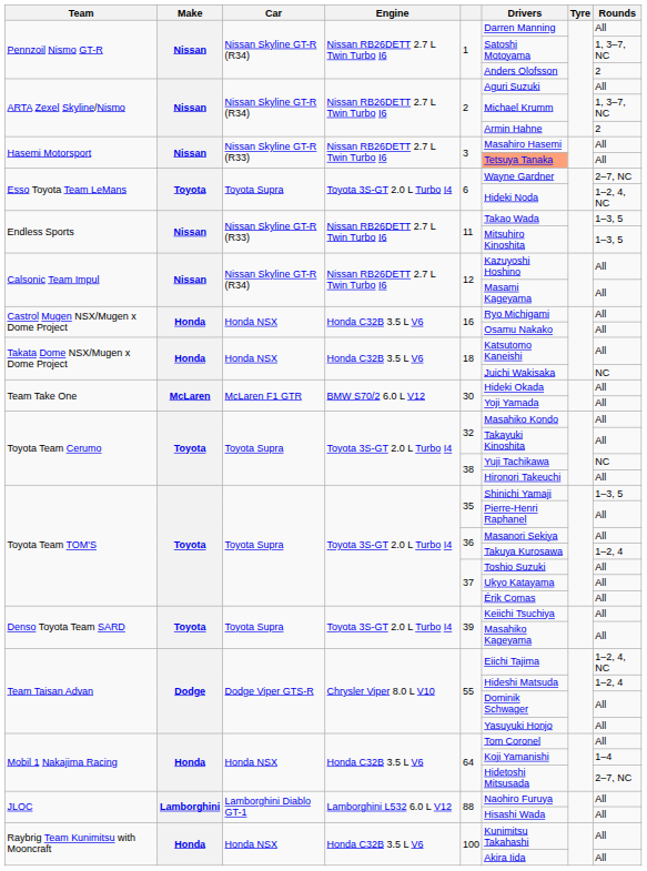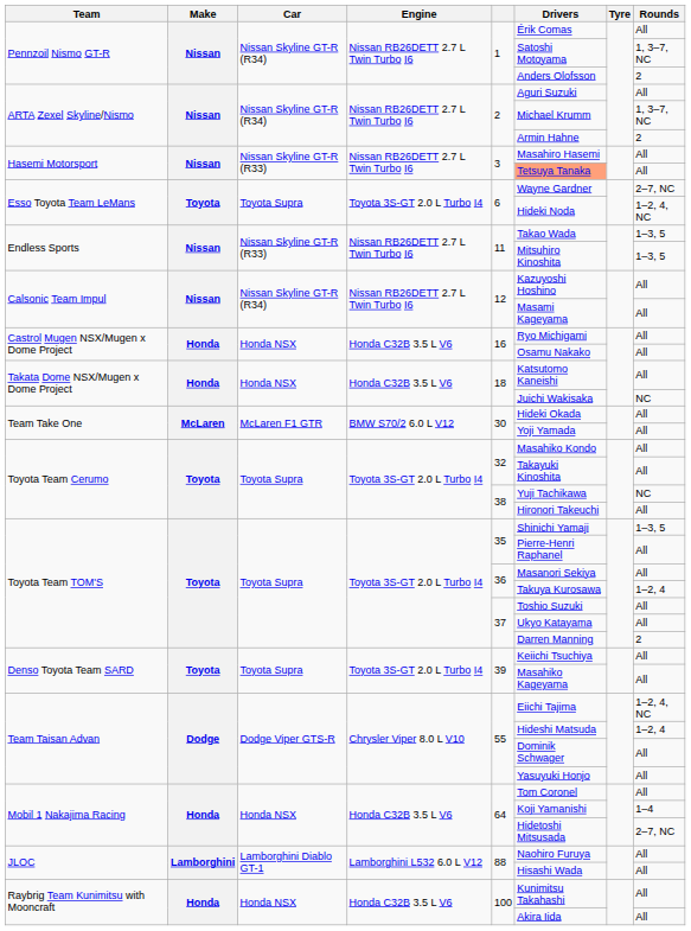row 2 | Drivers: Darren Manning -> Érik Comas
row 32 | Drivers: Érik Comas -> Darren Manning
row 32 | Rounds: All -> 2
